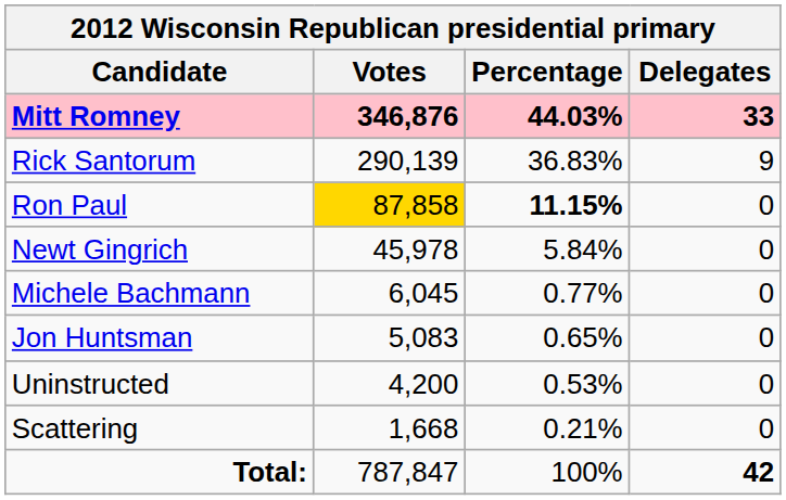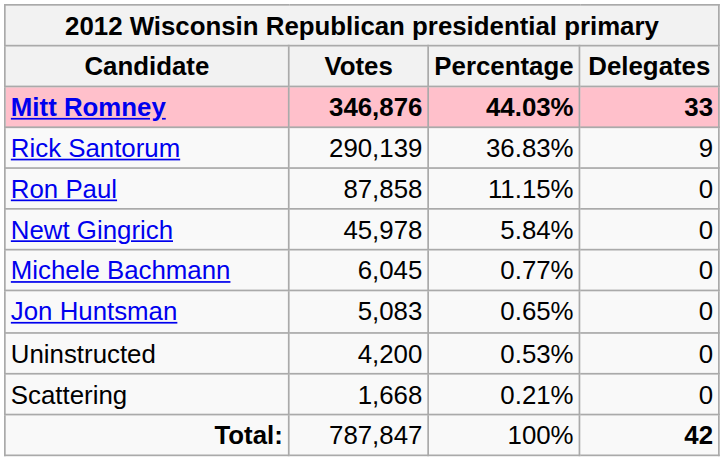Ron Paul | Votes: gold background -> no background
Ron Paul | Percentage: bold -> normal
